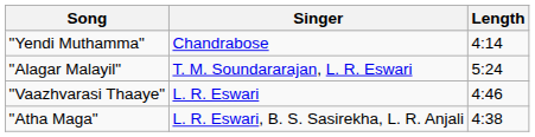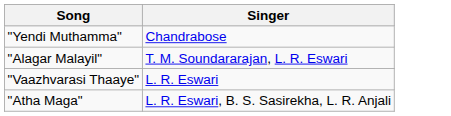- column: Length | 4:14 | 5:24 | 4:46 | 4:38
